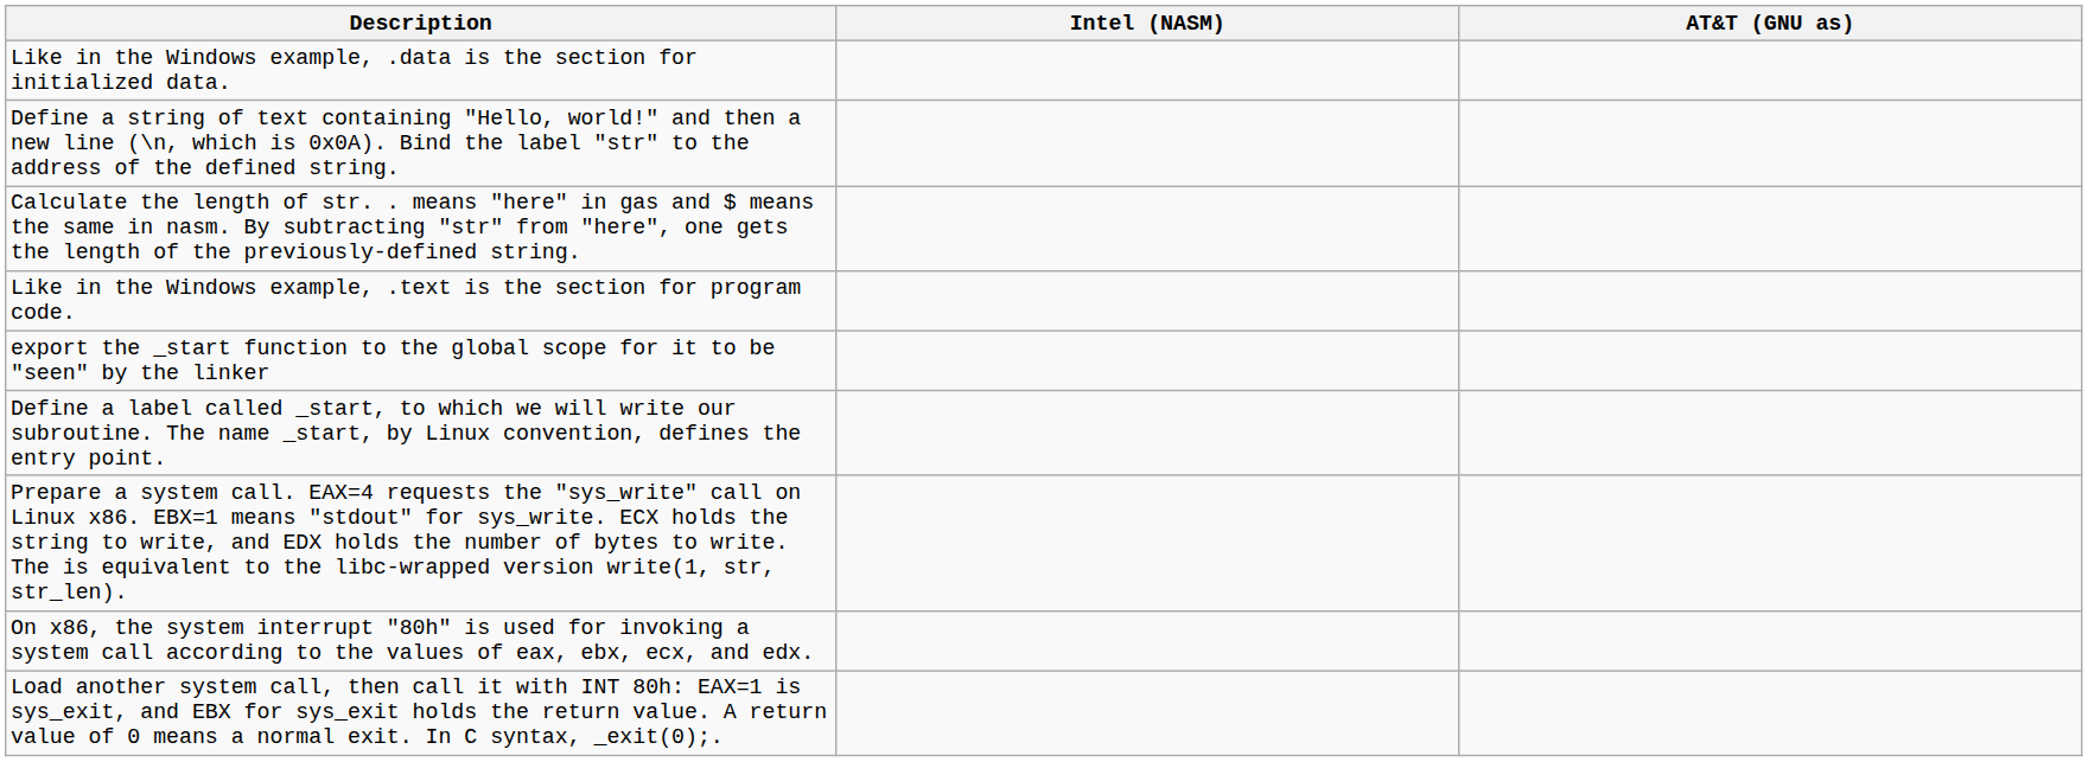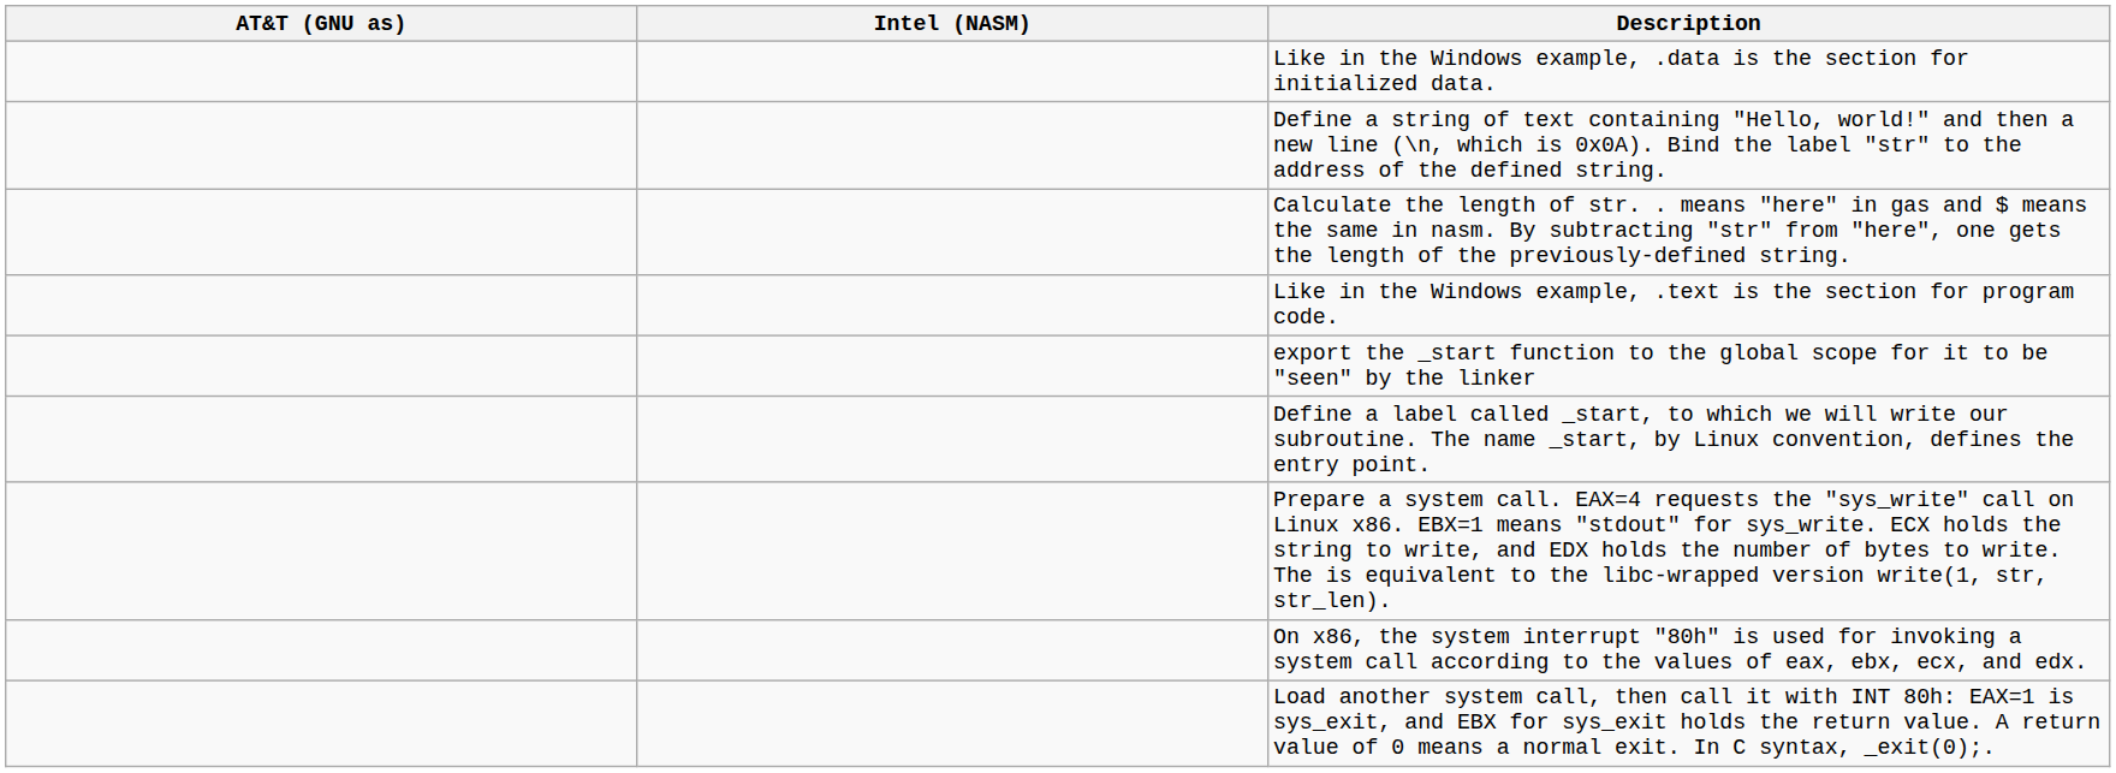columns swapped: AT&T (GNU as) <-> Description
